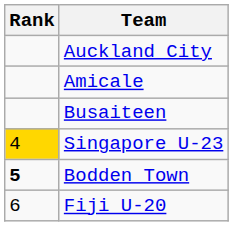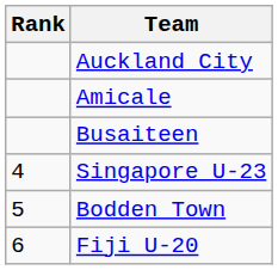Singapore U-23 | Rank: gold background -> no background
Bodden Town | Rank: bold -> normal
